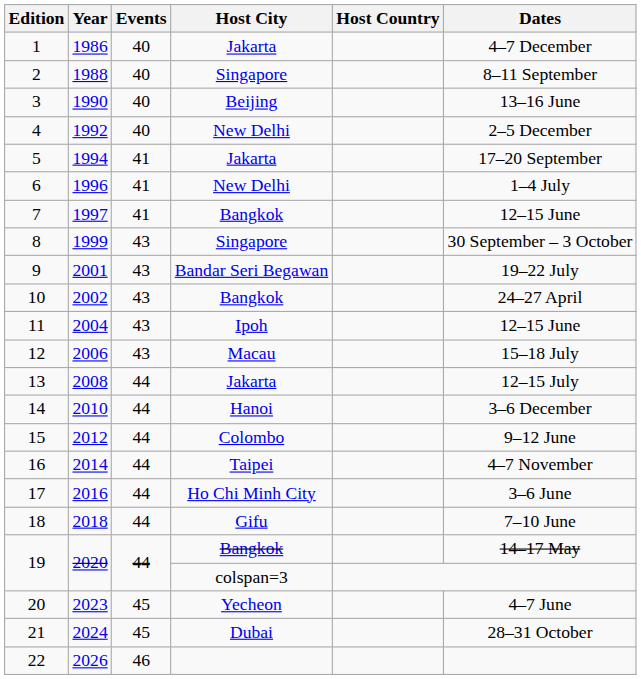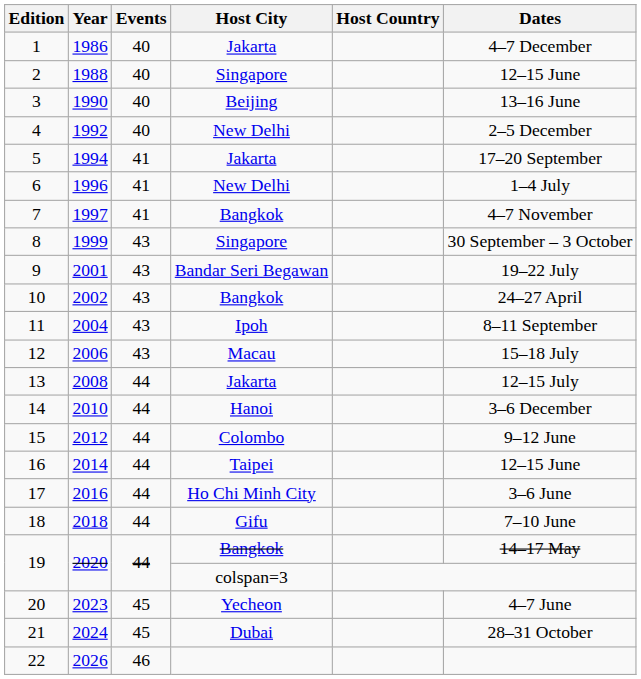2 | Dates: 8–11 September -> 12–15 June
7 | Dates: 12–15 June -> 4–7 November
11 | Dates: 12–15 June -> 8–11 September
16 | Dates: 4–7 November -> 12–15 June
